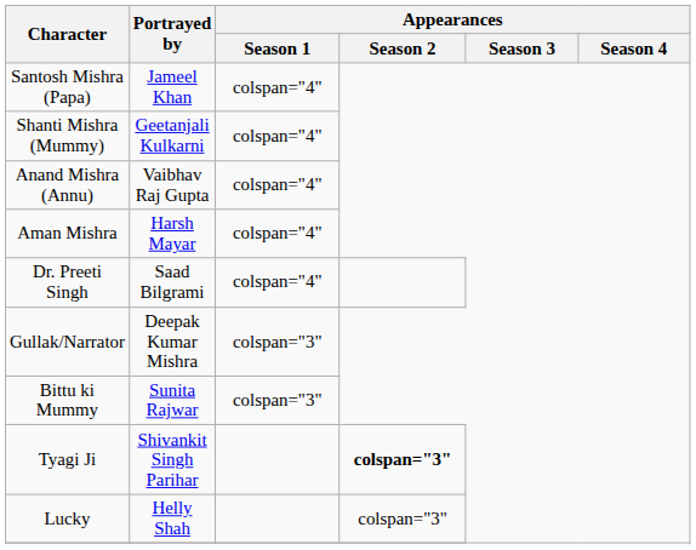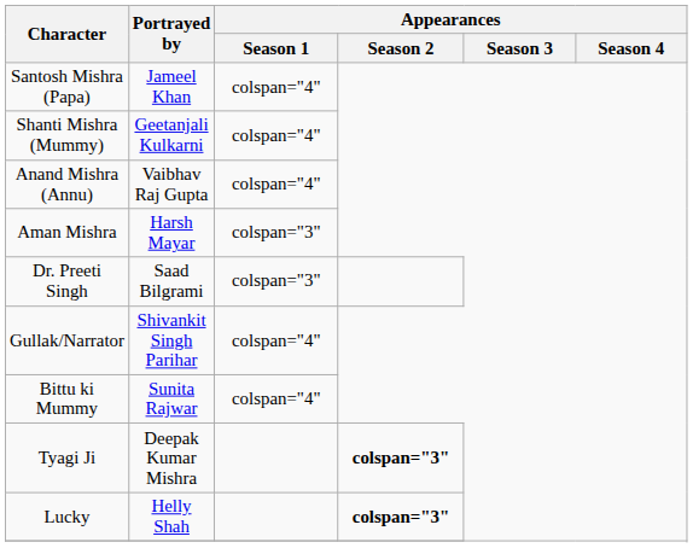Aman Mishra | Appearances / Season 1: colspan="4" -> colspan="3"
Dr. Preeti Singh | Appearances / Season 1: colspan="4" -> colspan="3"
Gullak/Narrator | Portrayed by: Deepak Kumar Mishra -> Shivankit Singh Parihar
Gullak/Narrator | Appearances / Season 1: colspan="3" -> colspan="4"
Bittu ki Mummy | Appearances / Season 1: colspan="3" -> colspan="4"
Tyagi Ji | Portrayed by: Shivankit Singh Parihar -> Deepak Kumar Mishra
Lucky | Appearances / Season 2: normal -> bold
